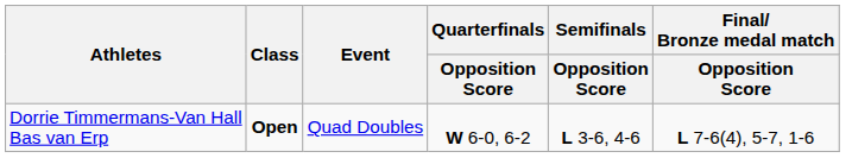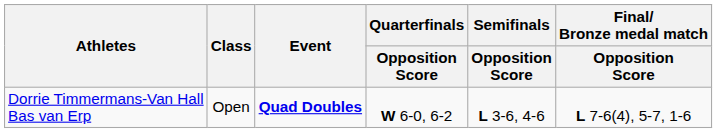Dorrie Timmermans-Van Hall Bas van Erp | Class: bold -> normal
Dorrie Timmermans-Van Hall Bas van Erp | Event: normal -> bold
